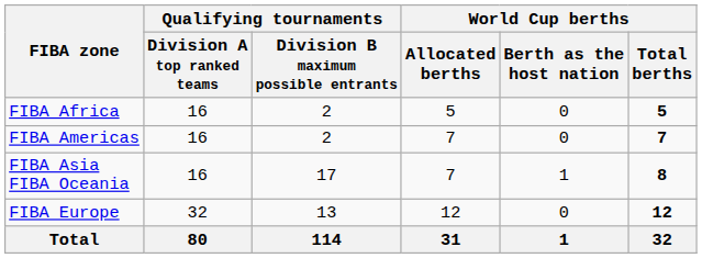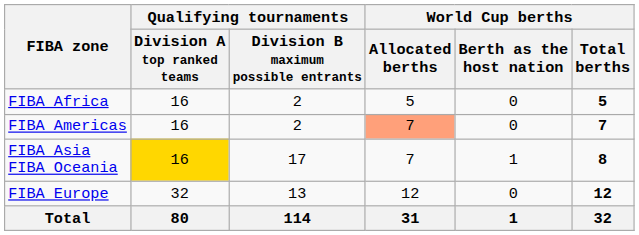FIBA Americas | World Cup berths / Allocated berths: no background -> lightsalmon background
FIBA Asia FIBA Oceania | Qualifying tournaments / Division A top ranked teams: no background -> gold background
